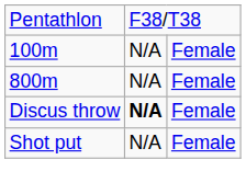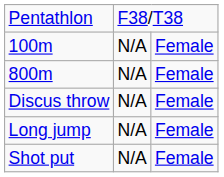Discus throw | column 2: bold -> normal
+ row: Long jump | N/A | Female
